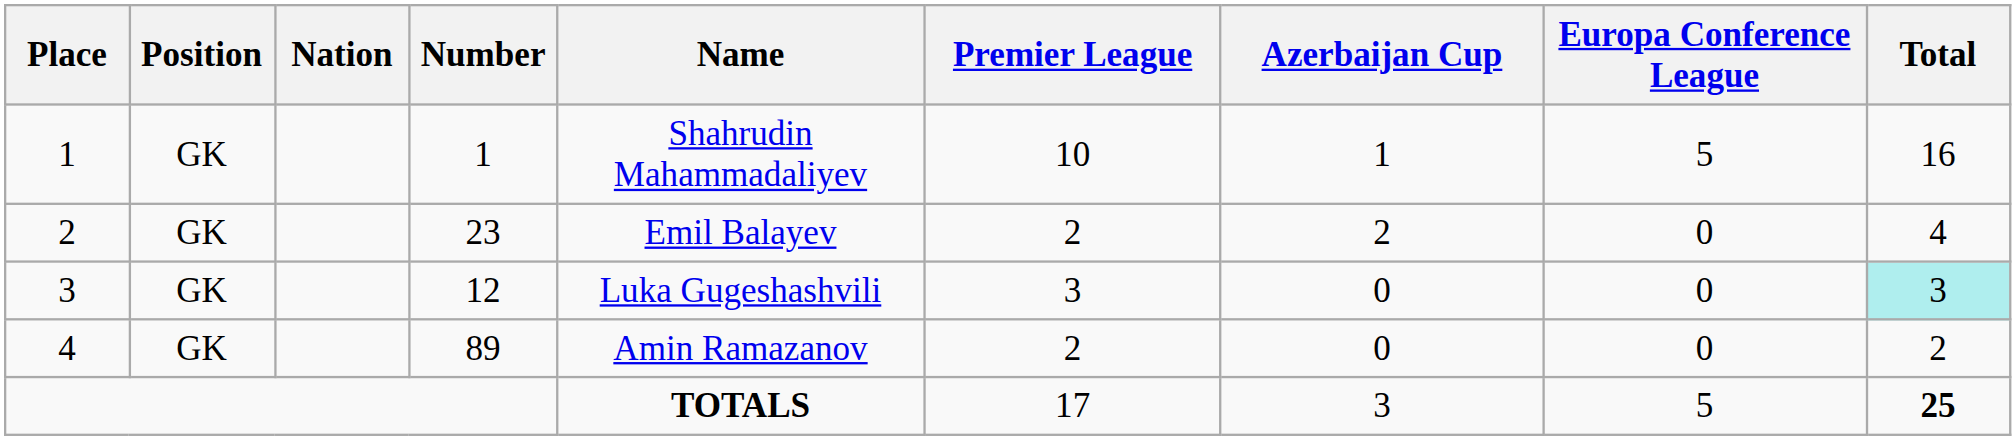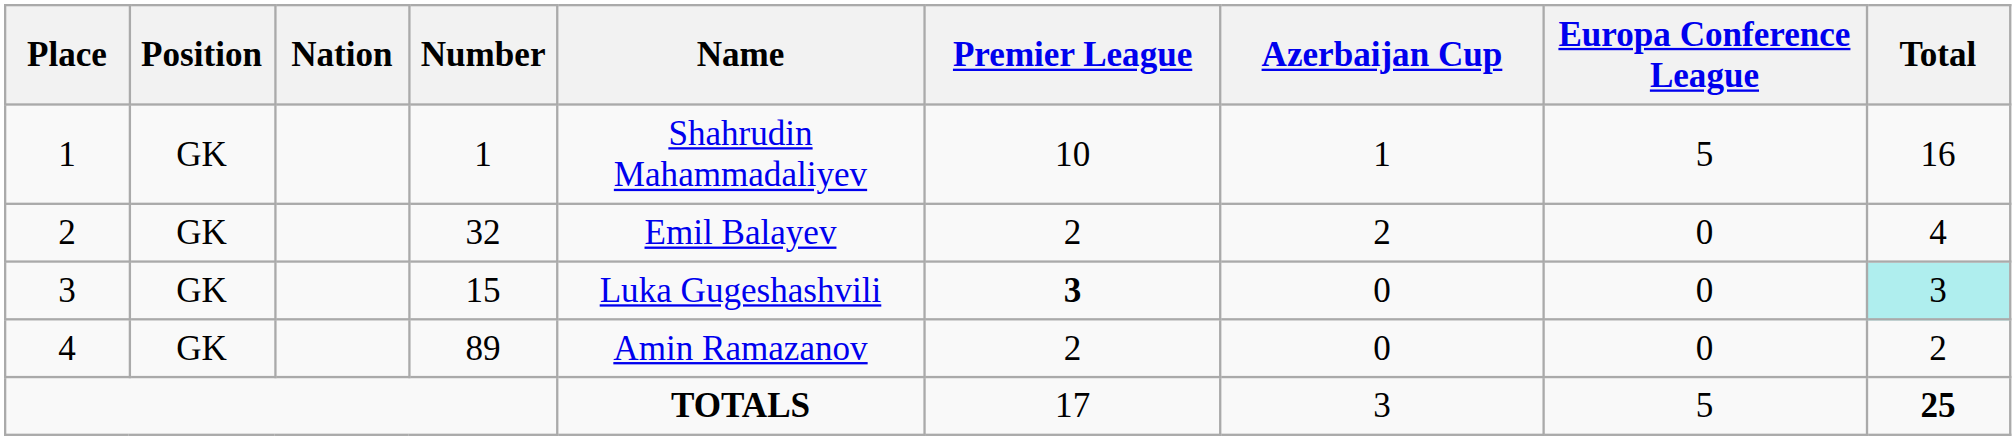row 3 | Number: 23 -> 32
row 4 | Number: 12 -> 15
row 4 | Premier League: normal -> bold
